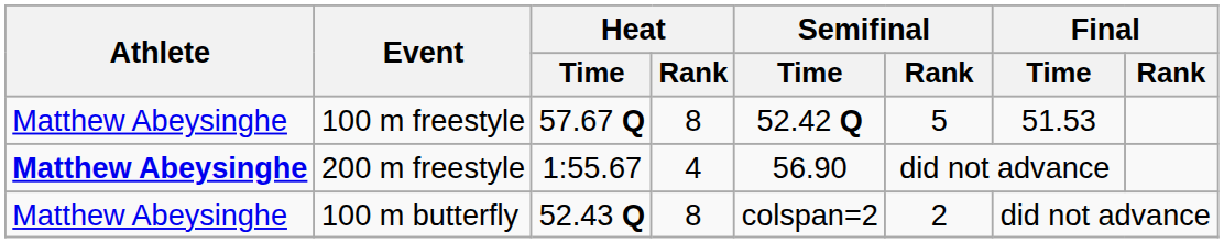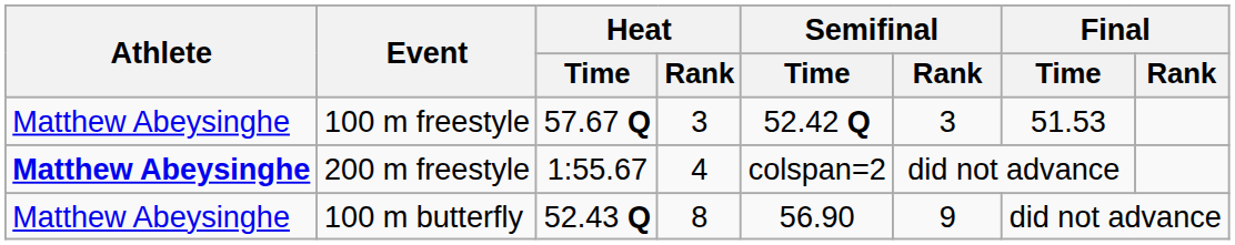100 m freestyle | Heat / Rank: 8 -> 3
100 m freestyle | Semifinal / Rank: 5 -> 3
200 m freestyle | Semifinal / Time: 56.90 -> colspan=2
100 m butterfly | Semifinal / Time: colspan=2 -> 56.90
100 m butterfly | Semifinal / Rank: 2 -> 9
